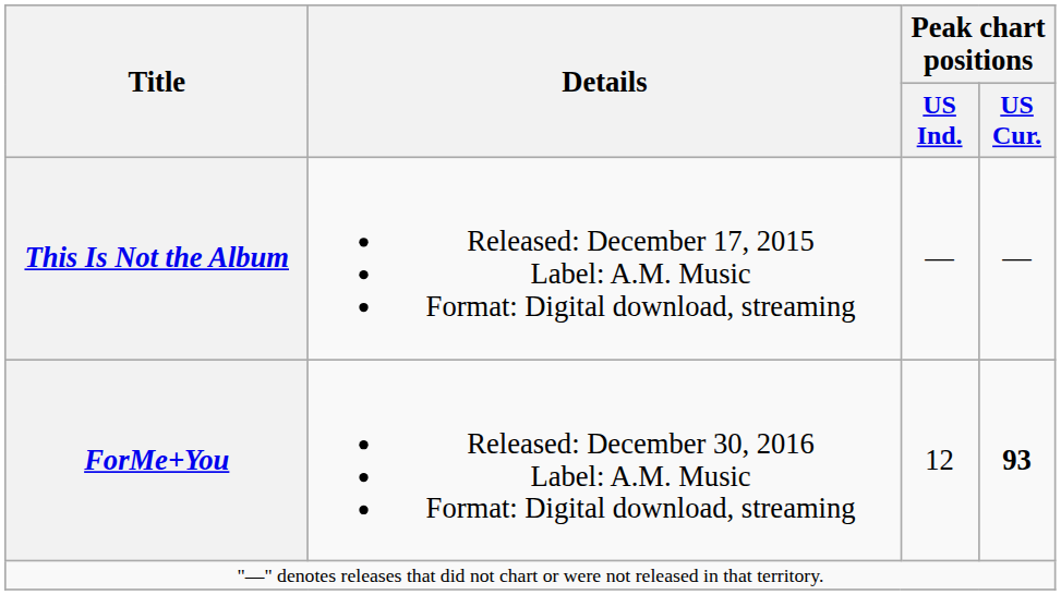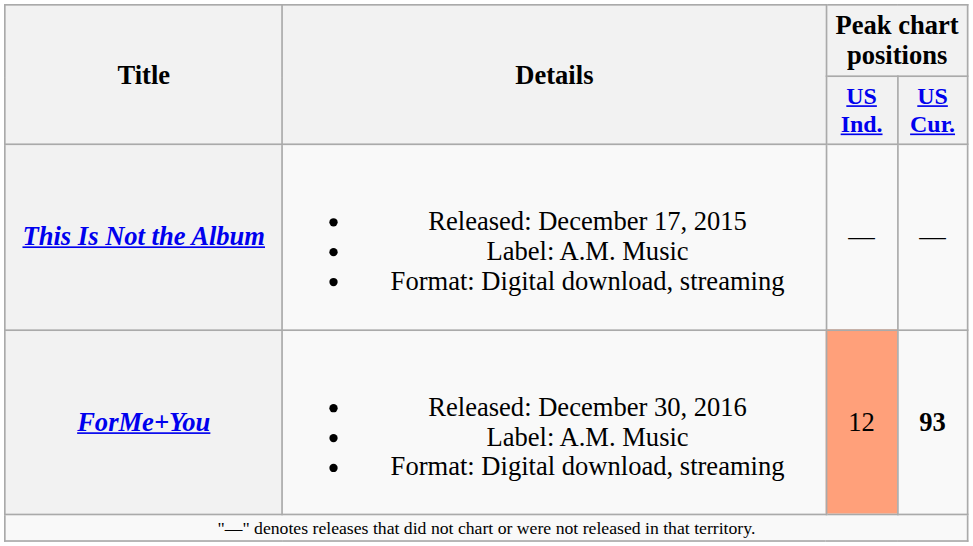ForMe+You | Peak chart positions / US Ind.: no background -> lightsalmon background
